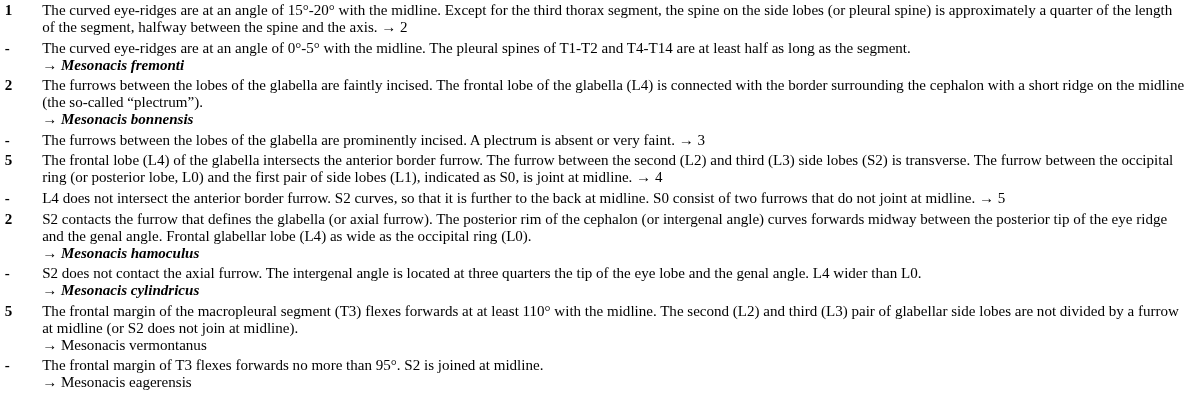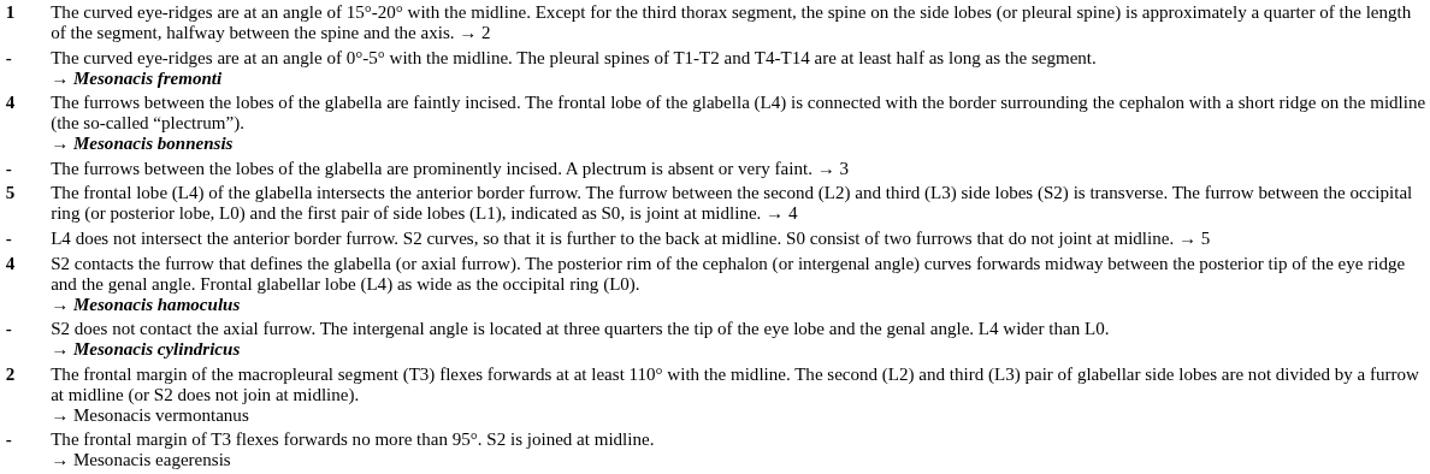row 3 | column 1: 2 -> 4
row 7 | column 1: 2 -> 4
row 9 | column 1: 5 -> 2
